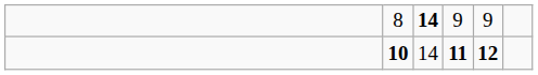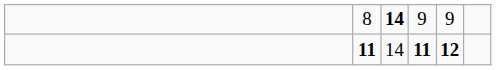row 2 | column 2: 10 -> 11
